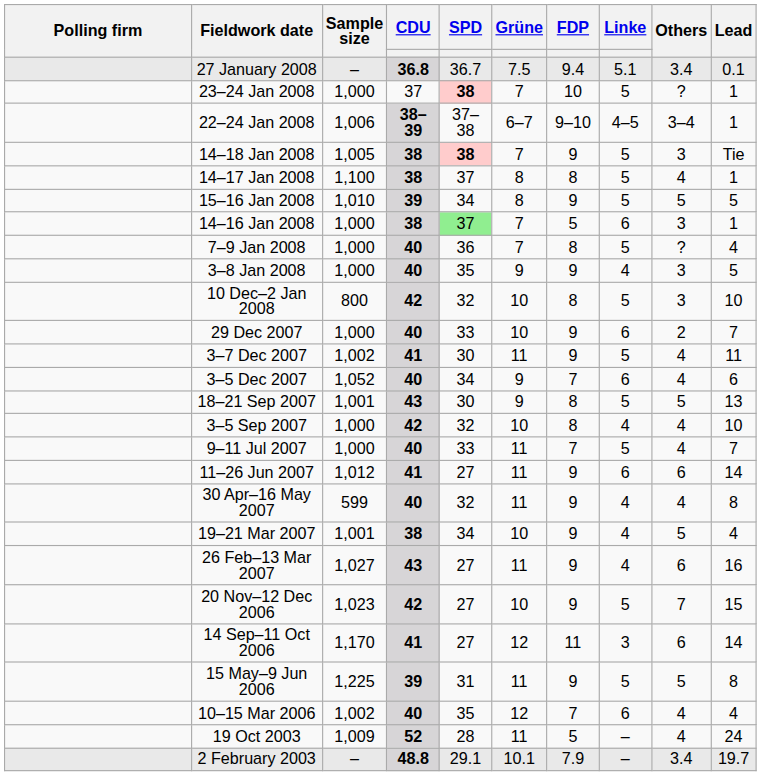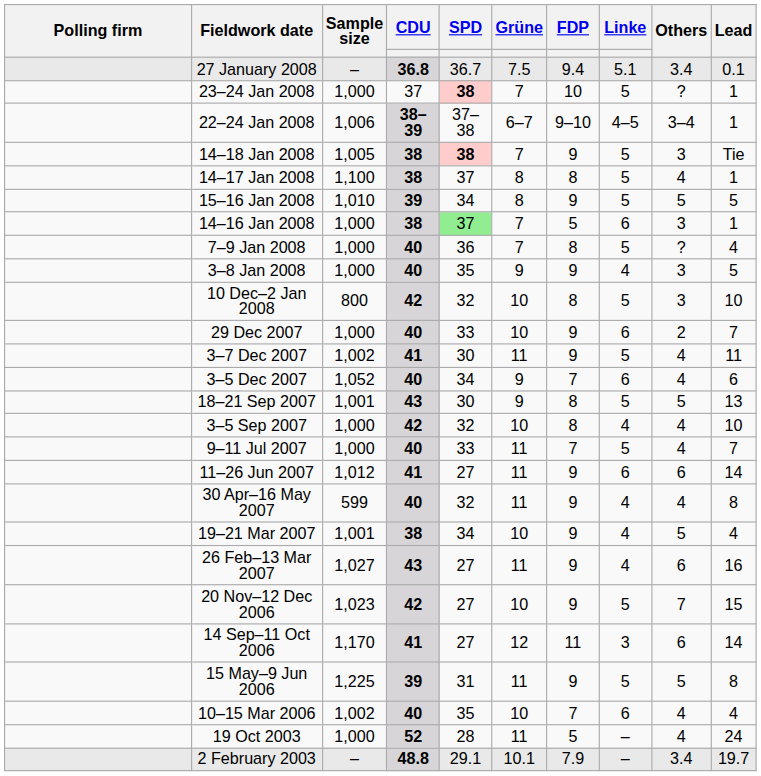10–15 Mar 2006 | Grüne: 12 -> 10
19 Oct 2003 | Sample size: 1,009 -> 1,000
